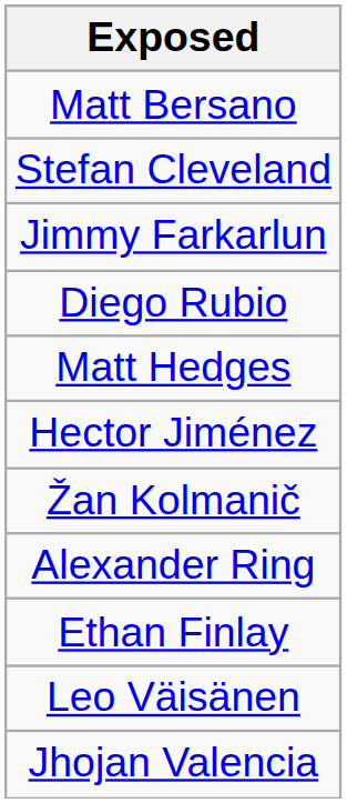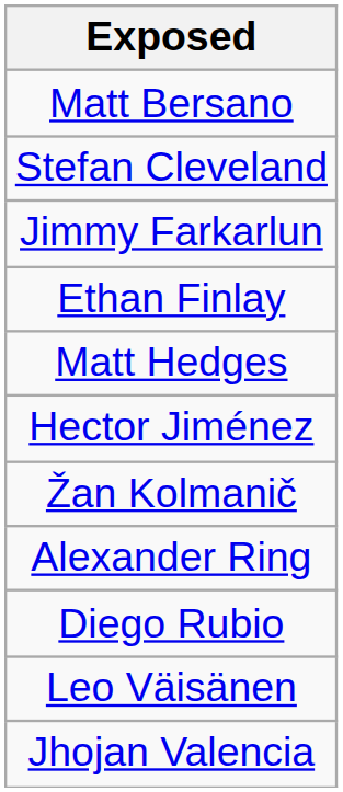row 5 | column 1: Diego Rubio -> Ethan Finlay
row 10 | column 1: Ethan Finlay -> Diego Rubio
